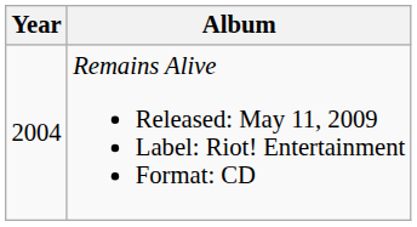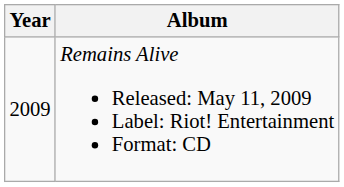row 2 | Year: 2004 -> 2009
